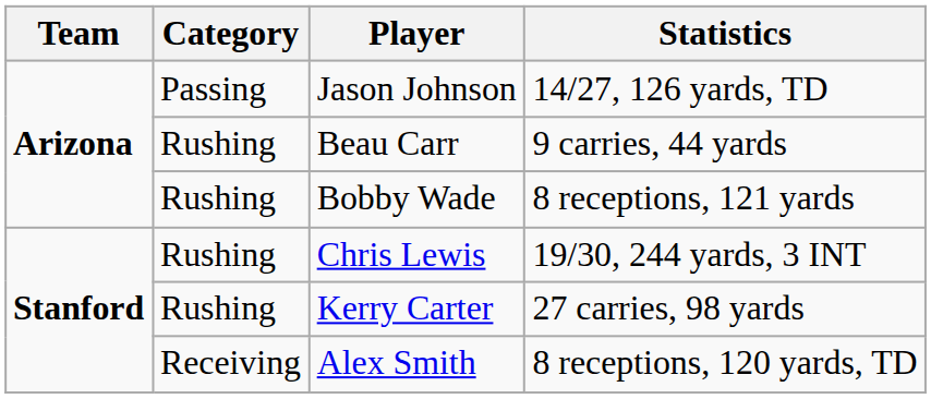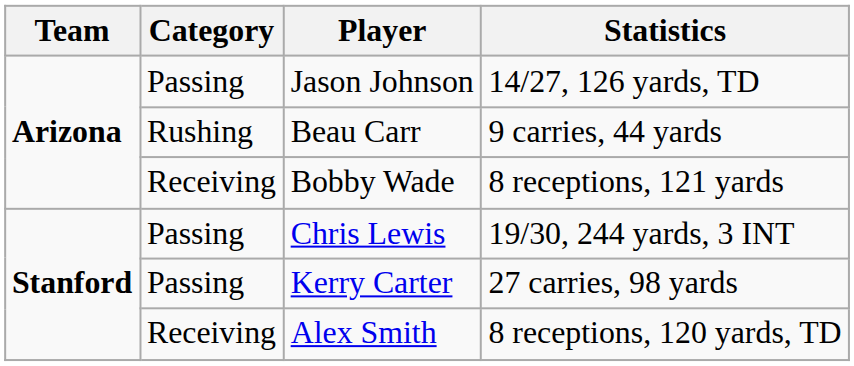Bobby Wade | Category: Rushing -> Receiving
Chris Lewis | Category: Rushing -> Passing
Kerry Carter | Category: Rushing -> Passing
